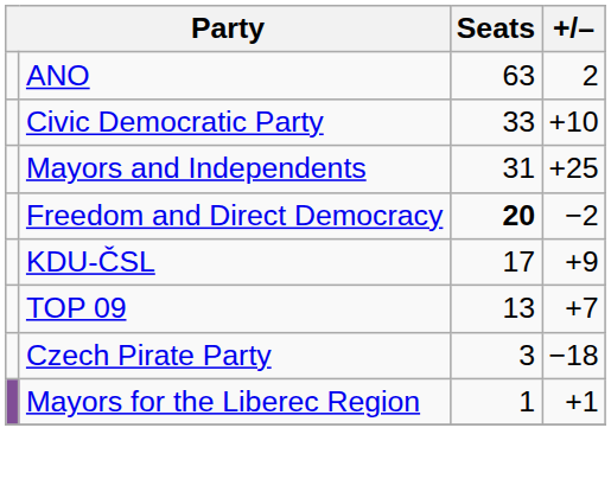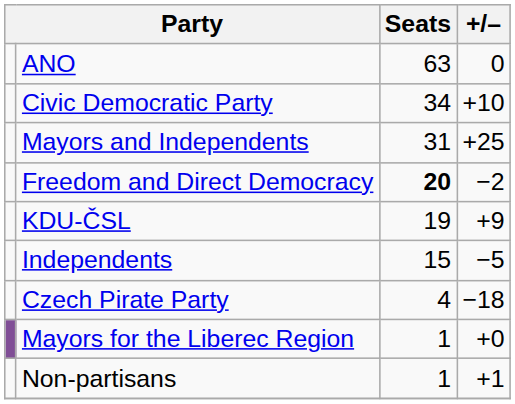ANO | +/–: 2 -> 0
Civic Democratic Party | Seats: 33 -> 34
KDU-ČSL | Seats: 17 -> 19
+ row: Independents | 15 | −5
- row: TOP 09 | 13 | +7
Czech Pirate Party | Seats: 3 -> 4
Mayors for the Liberec Region | +/–: +1 -> +0
+ row: Non-partisans | 1 | +1
